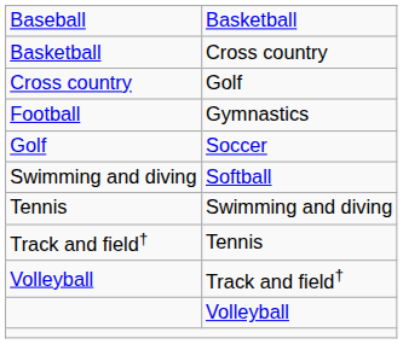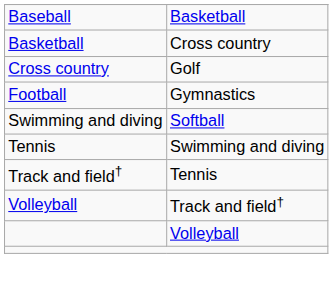- row: Golf | Soccer
